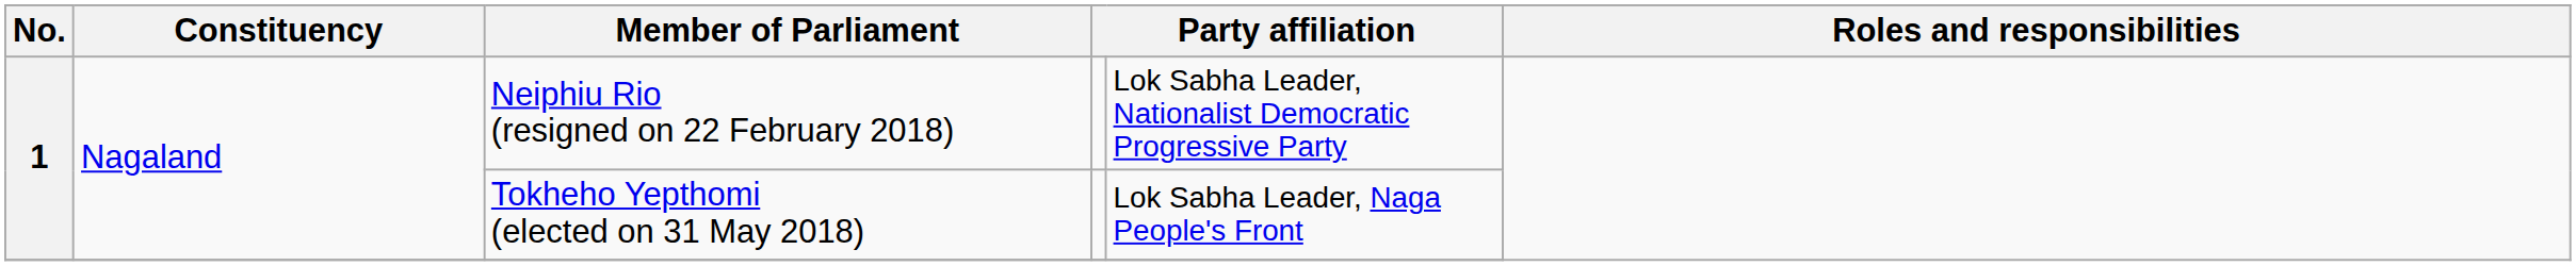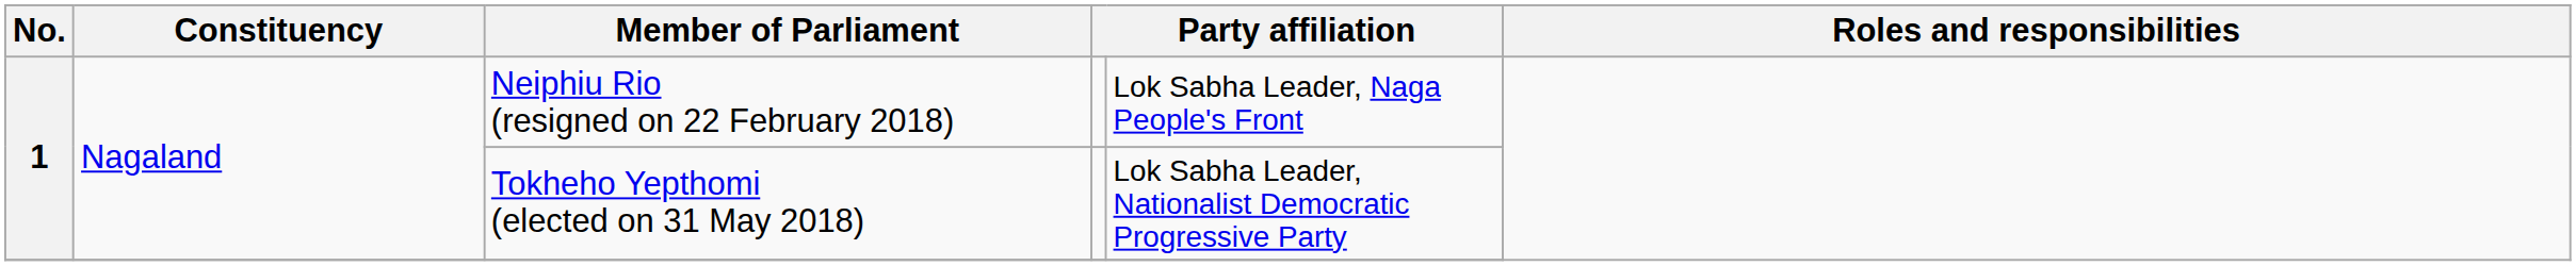Neiphiu Rio (resigned on 22 February 2018) | column 5: Lok Sabha Leader, Nationalist Democratic Progressive Party -> Lok Sabha Leader, Naga People's Front
Tokheho Yepthomi (elected on 31 May 2018) | column 5: Lok Sabha Leader, Naga People's Front -> Lok Sabha Leader, Nationalist Democratic Progressive Party
